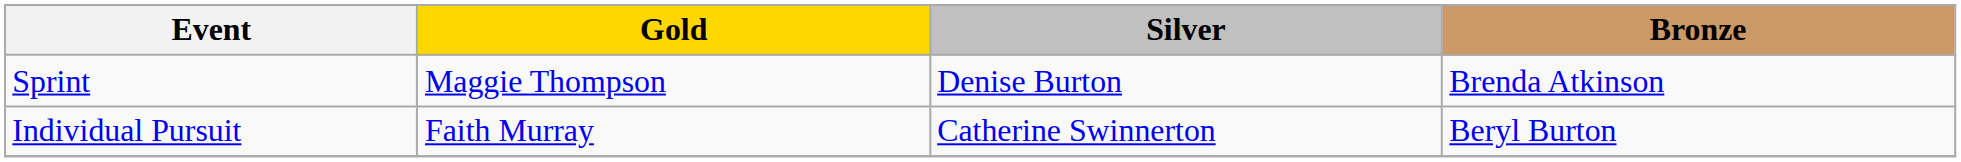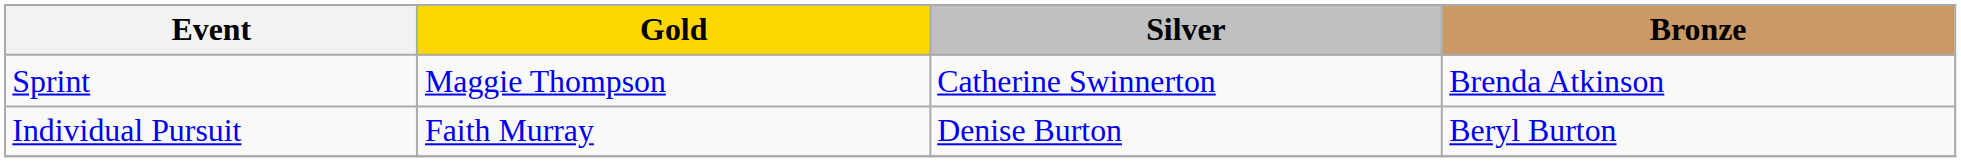Sprint | Silver: Denise Burton -> Catherine Swinnerton
Individual Pursuit | Silver: Catherine Swinnerton -> Denise Burton
